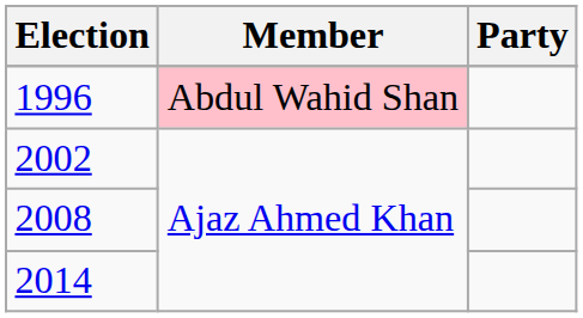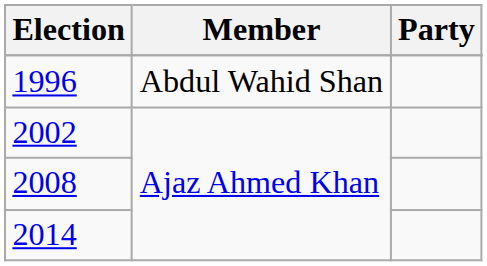1996 | Member: pink background -> no background
